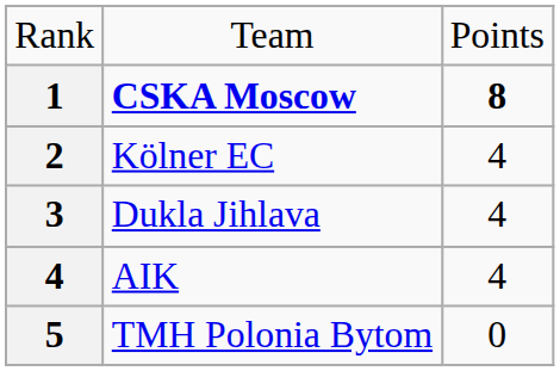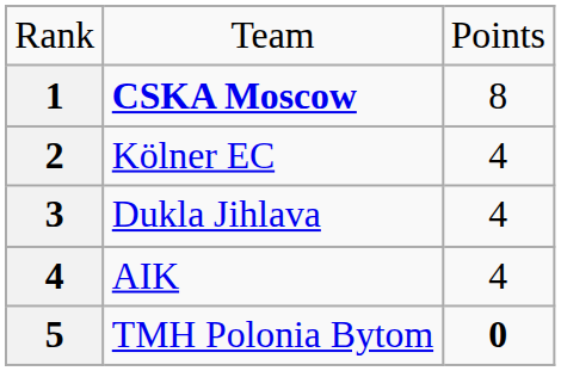CSKA Moscow | column 3: bold -> normal
TMH Polonia Bytom | column 3: normal -> bold
